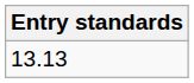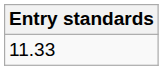row 2 | column 1: 13.13 -> 11.33
